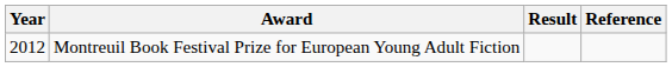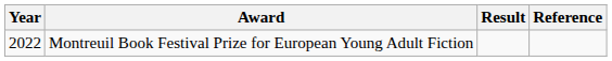row 2 | Year: 2012 -> 2022
